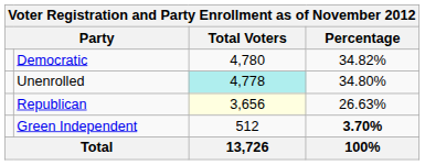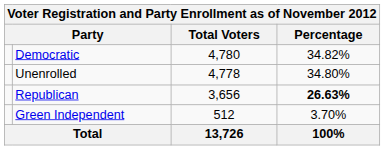Unenrolled | Total Voters: paleturquoise background -> no background
Republican | Total Voters: lightyellow background -> no background
Republican | Percentage: normal -> bold
Green Independent | Percentage: bold -> normal
